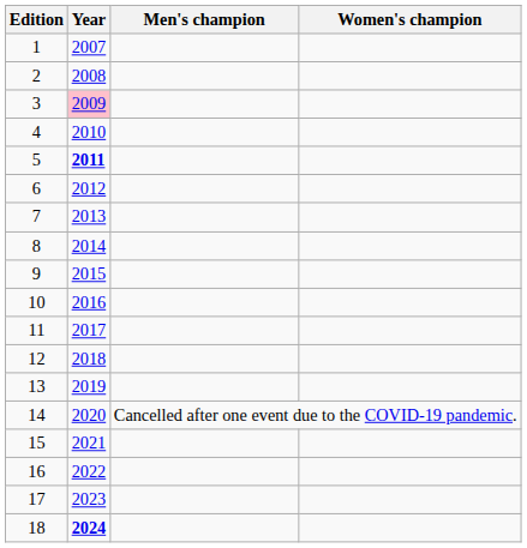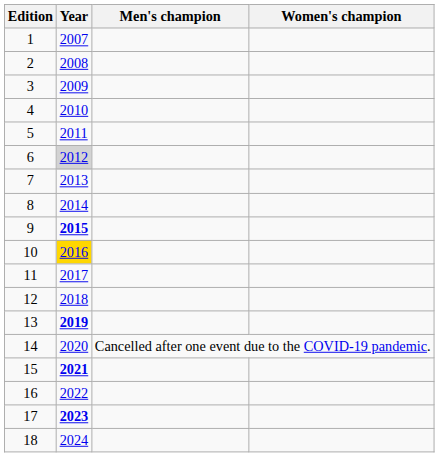3 | Year: pink background -> no background
5 | Year: bold -> normal
6 | Year: no background -> lightgrey background
9 | Year: normal -> bold
10 | Year: no background -> gold background
13 | Year: normal -> bold
15 | Year: normal -> bold
17 | Year: normal -> bold
18 | Year: bold -> normal
